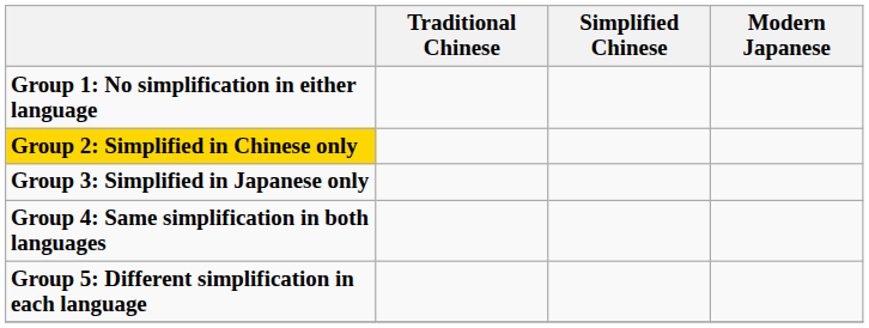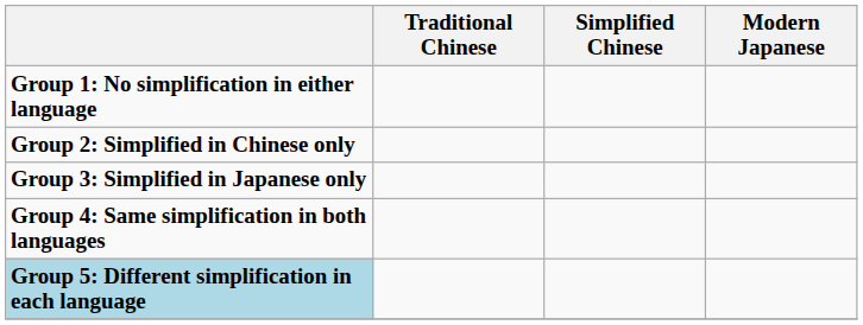Group 2: Simplified in Chinese only | column 1: gold background -> no background
Group 5: Different simplification in each language | column 1: no background -> lightblue background
